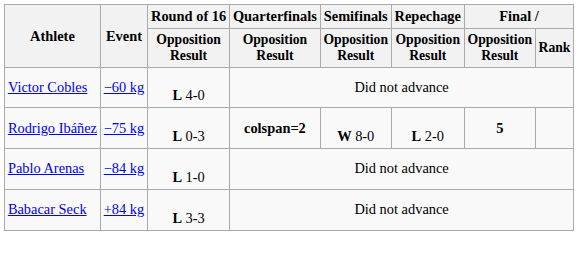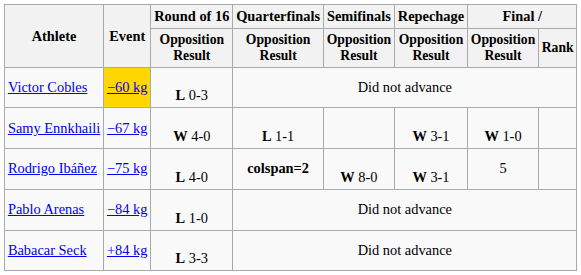Victor Cobles | Event: no background -> gold background
Victor Cobles | Round of 16 / Opposition Result: L 4-0 -> L 0-3
+ row: Samy Ennkhaili | −67 kg | W 4-0 | L 1-1 | W 3-1 | W 1-0
Rodrigo Ibáñez | Round of 16 / Opposition Result: L 0-3 -> L 4-0
Rodrigo Ibáñez | Repechage / Opposition Result: L 2-0 -> W 3-1
Rodrigo Ibáñez | Final / Opposition Result: bold -> normal
